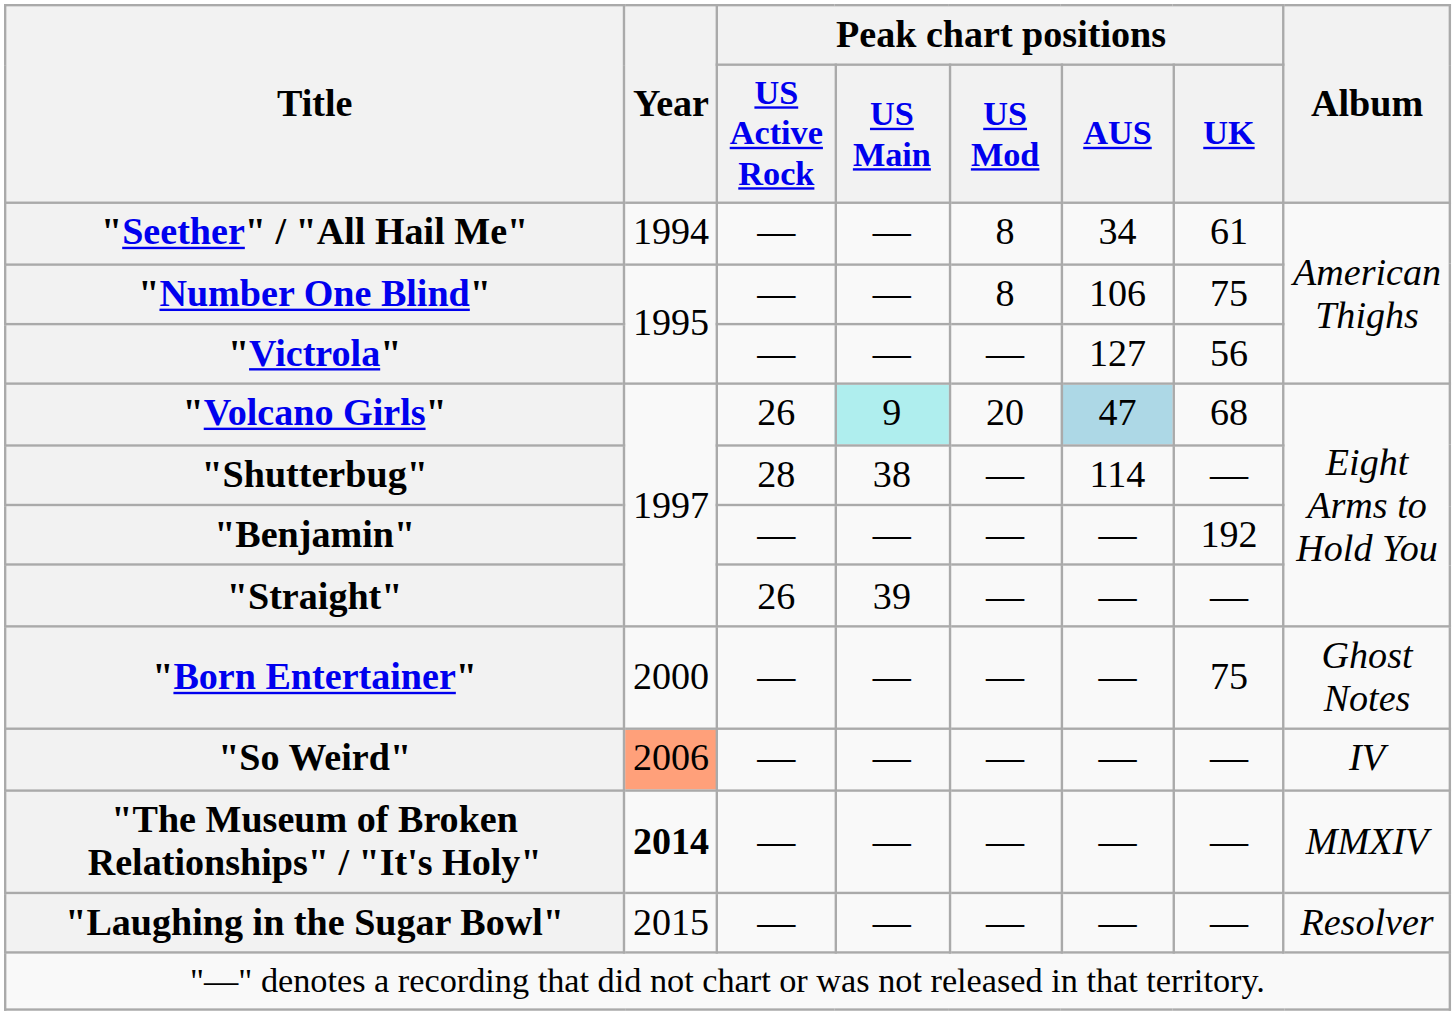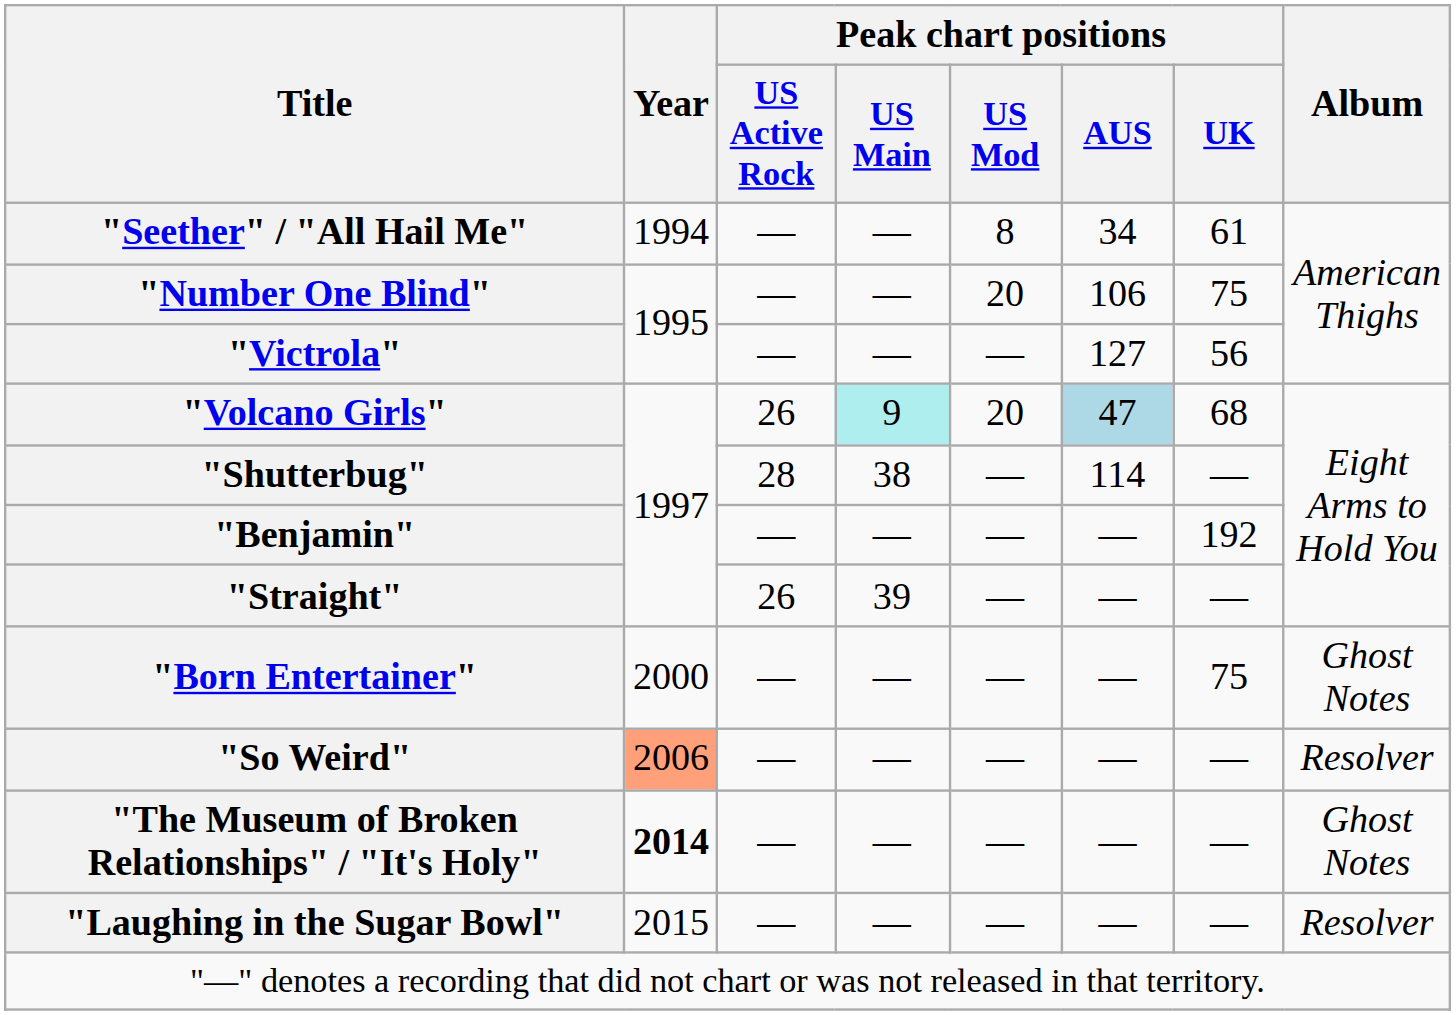"Number One Blind" | Peak chart positions / US Mod: 8 -> 20
"So Weird" | Album: IV -> Resolver
"The Museum of Broken Relationships" / "It's Holy" | Album: MMXIV -> Ghost Notes
